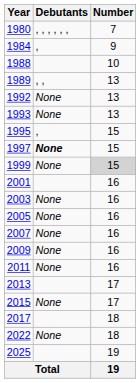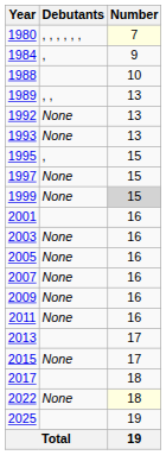1980 | Number: no background -> lightyellow background
1997 | Debutants: bold -> normal
2022 | Number: no background -> lightyellow background
